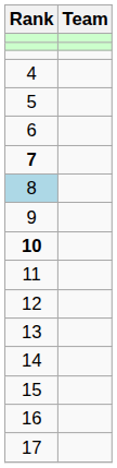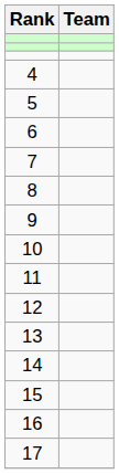row 8 | Rank: bold -> normal
row 9 | Rank: lightblue background -> no background
row 11 | Rank: bold -> normal
